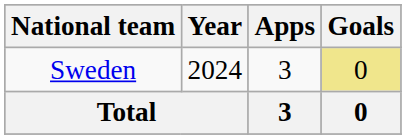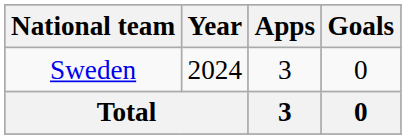Sweden | Goals: khaki background -> no background
